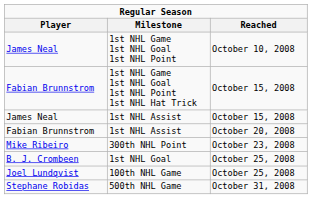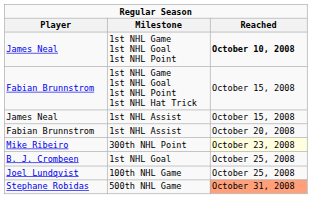1st NHL Game 1st NHL Goal 1st NHL Point | Reached: normal -> bold
300th NHL Point | Reached: no background -> lightyellow background
500th NHL Game | Reached: no background -> lightsalmon background
